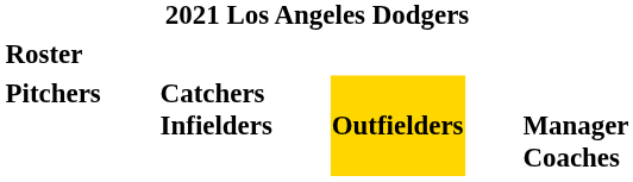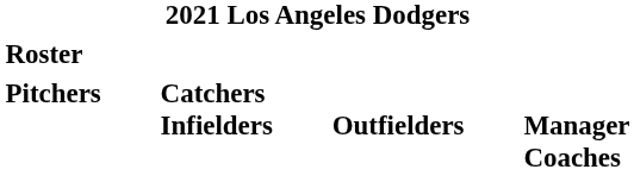Pitchers | column 3: gold background -> no background
